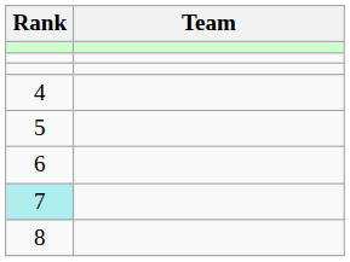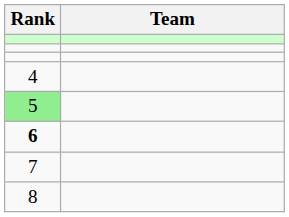row 6 | Rank: no background -> lightgreen background
row 7 | Rank: normal -> bold
row 8 | Rank: paleturquoise background -> no background
